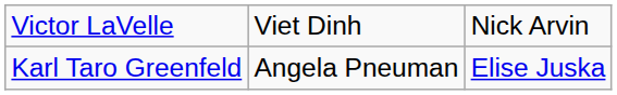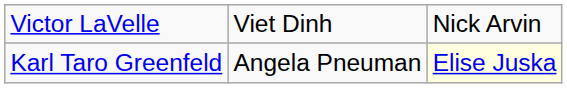Karl Taro Greenfeld | column 3: no background -> lightyellow background
